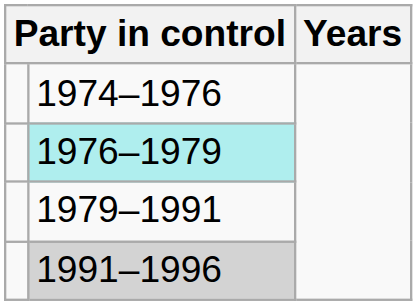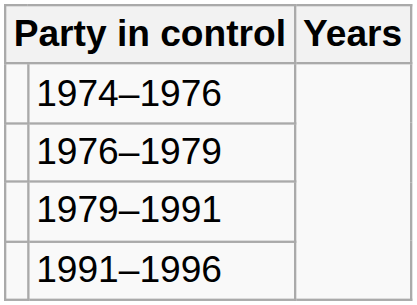1976–1979 | column 2: paleturquoise background -> no background
1991–1996 | column 2: lightgrey background -> no background
